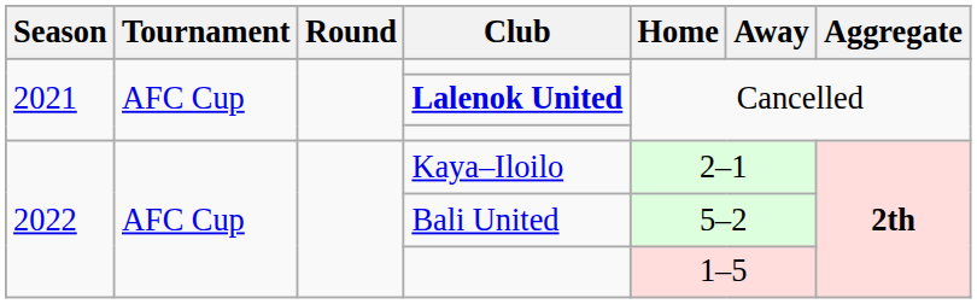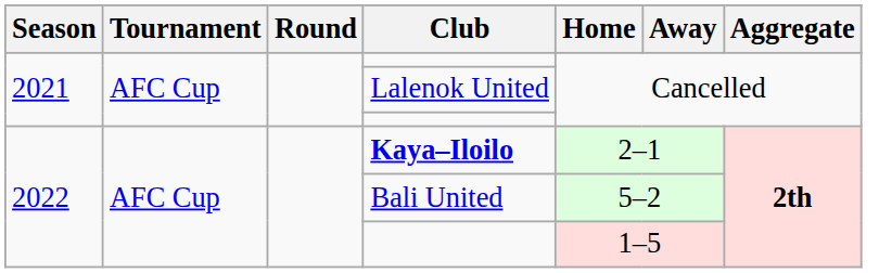Lalenok United | Club: bold -> normal
Kaya–Iloilo | Club: normal -> bold
